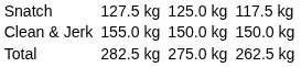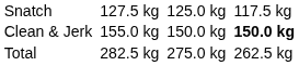Clean & Jerk | column 4: normal -> bold
